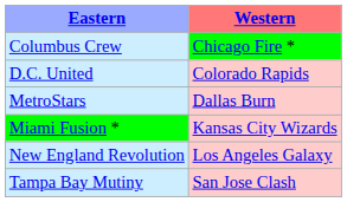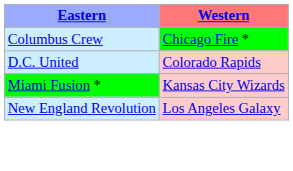- row: MetroStars | Dallas Burn
- row: Tampa Bay Mutiny | San Jose Clash
